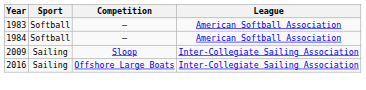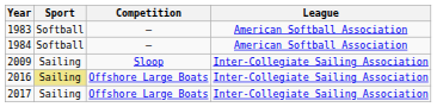2016 | Sport: no background -> khaki background
+ row: 2017 | Sailing | Offshore Large Boats | Inter-Collegiate Sailing Association
